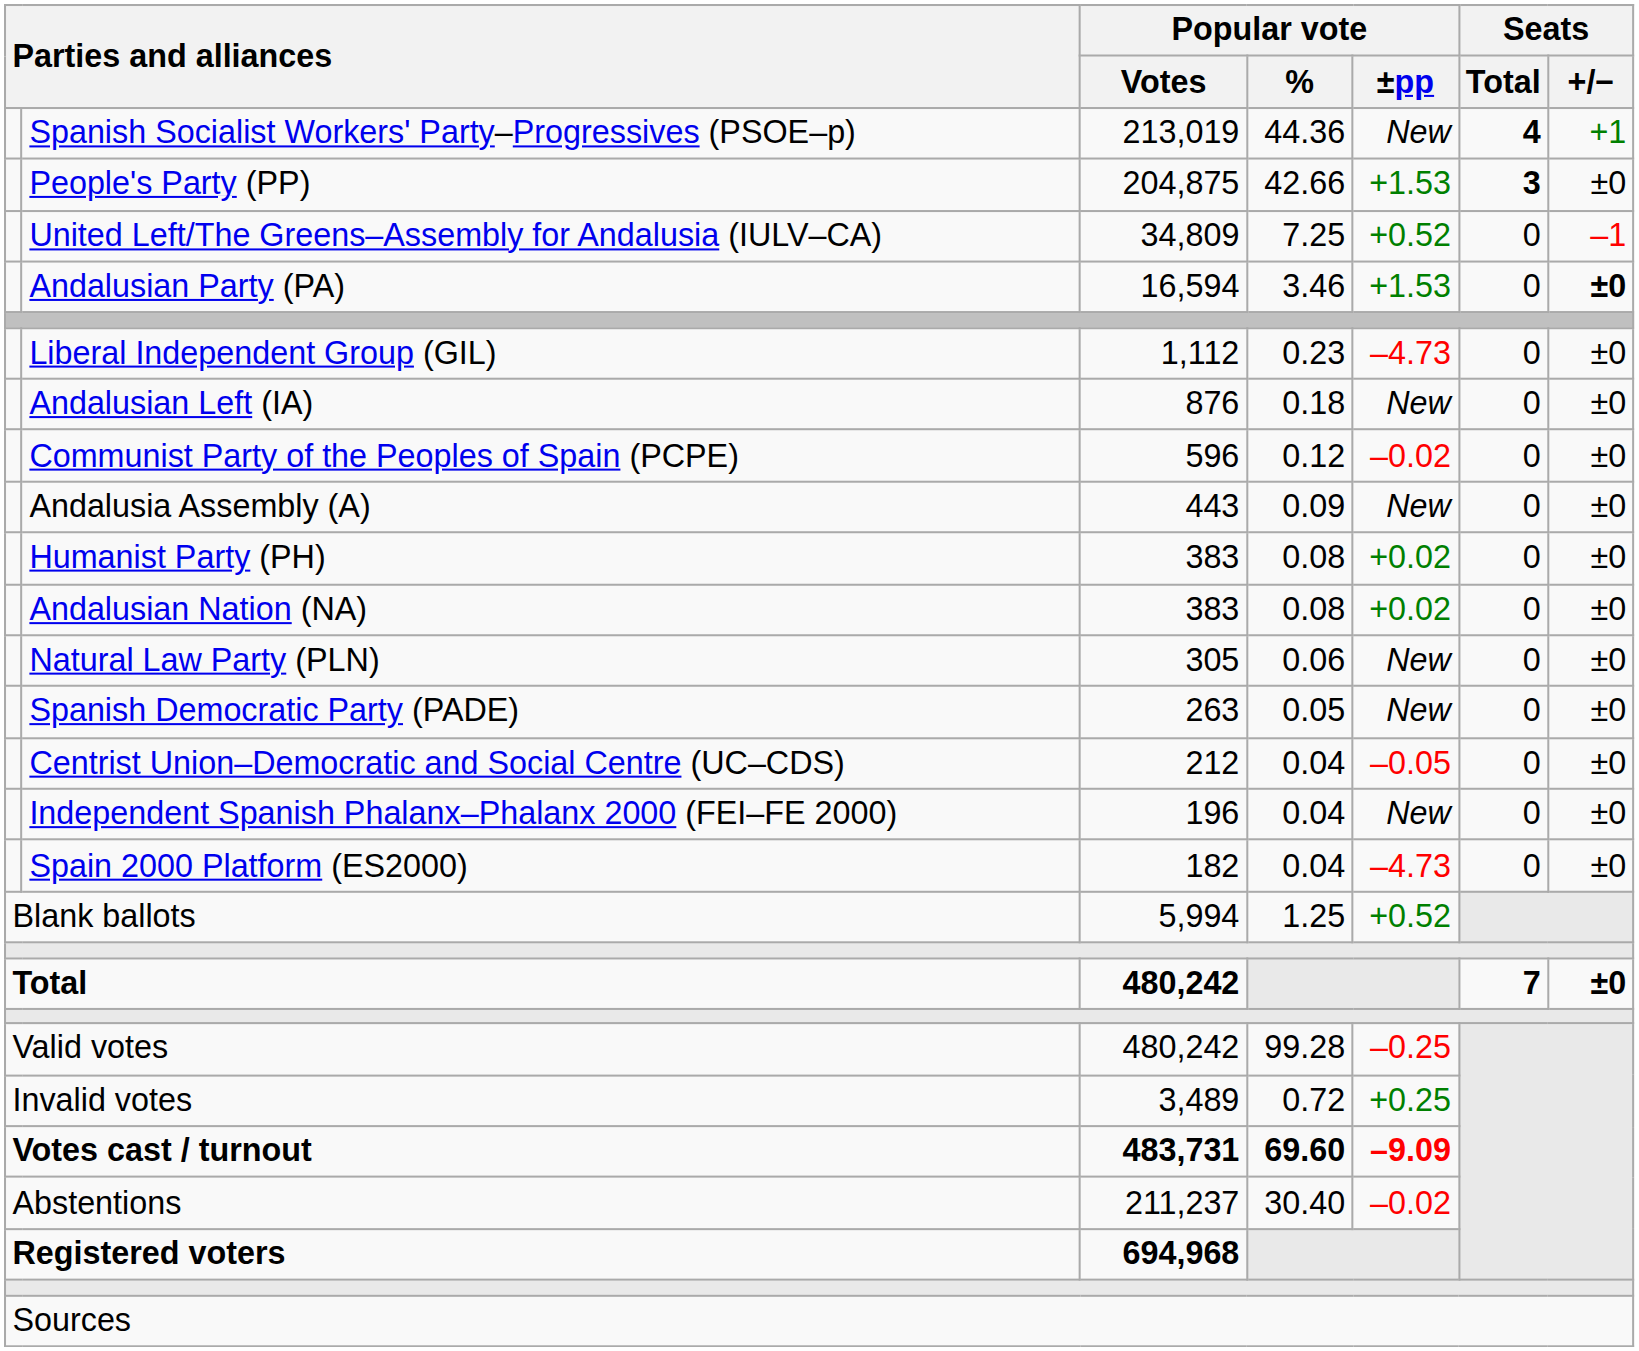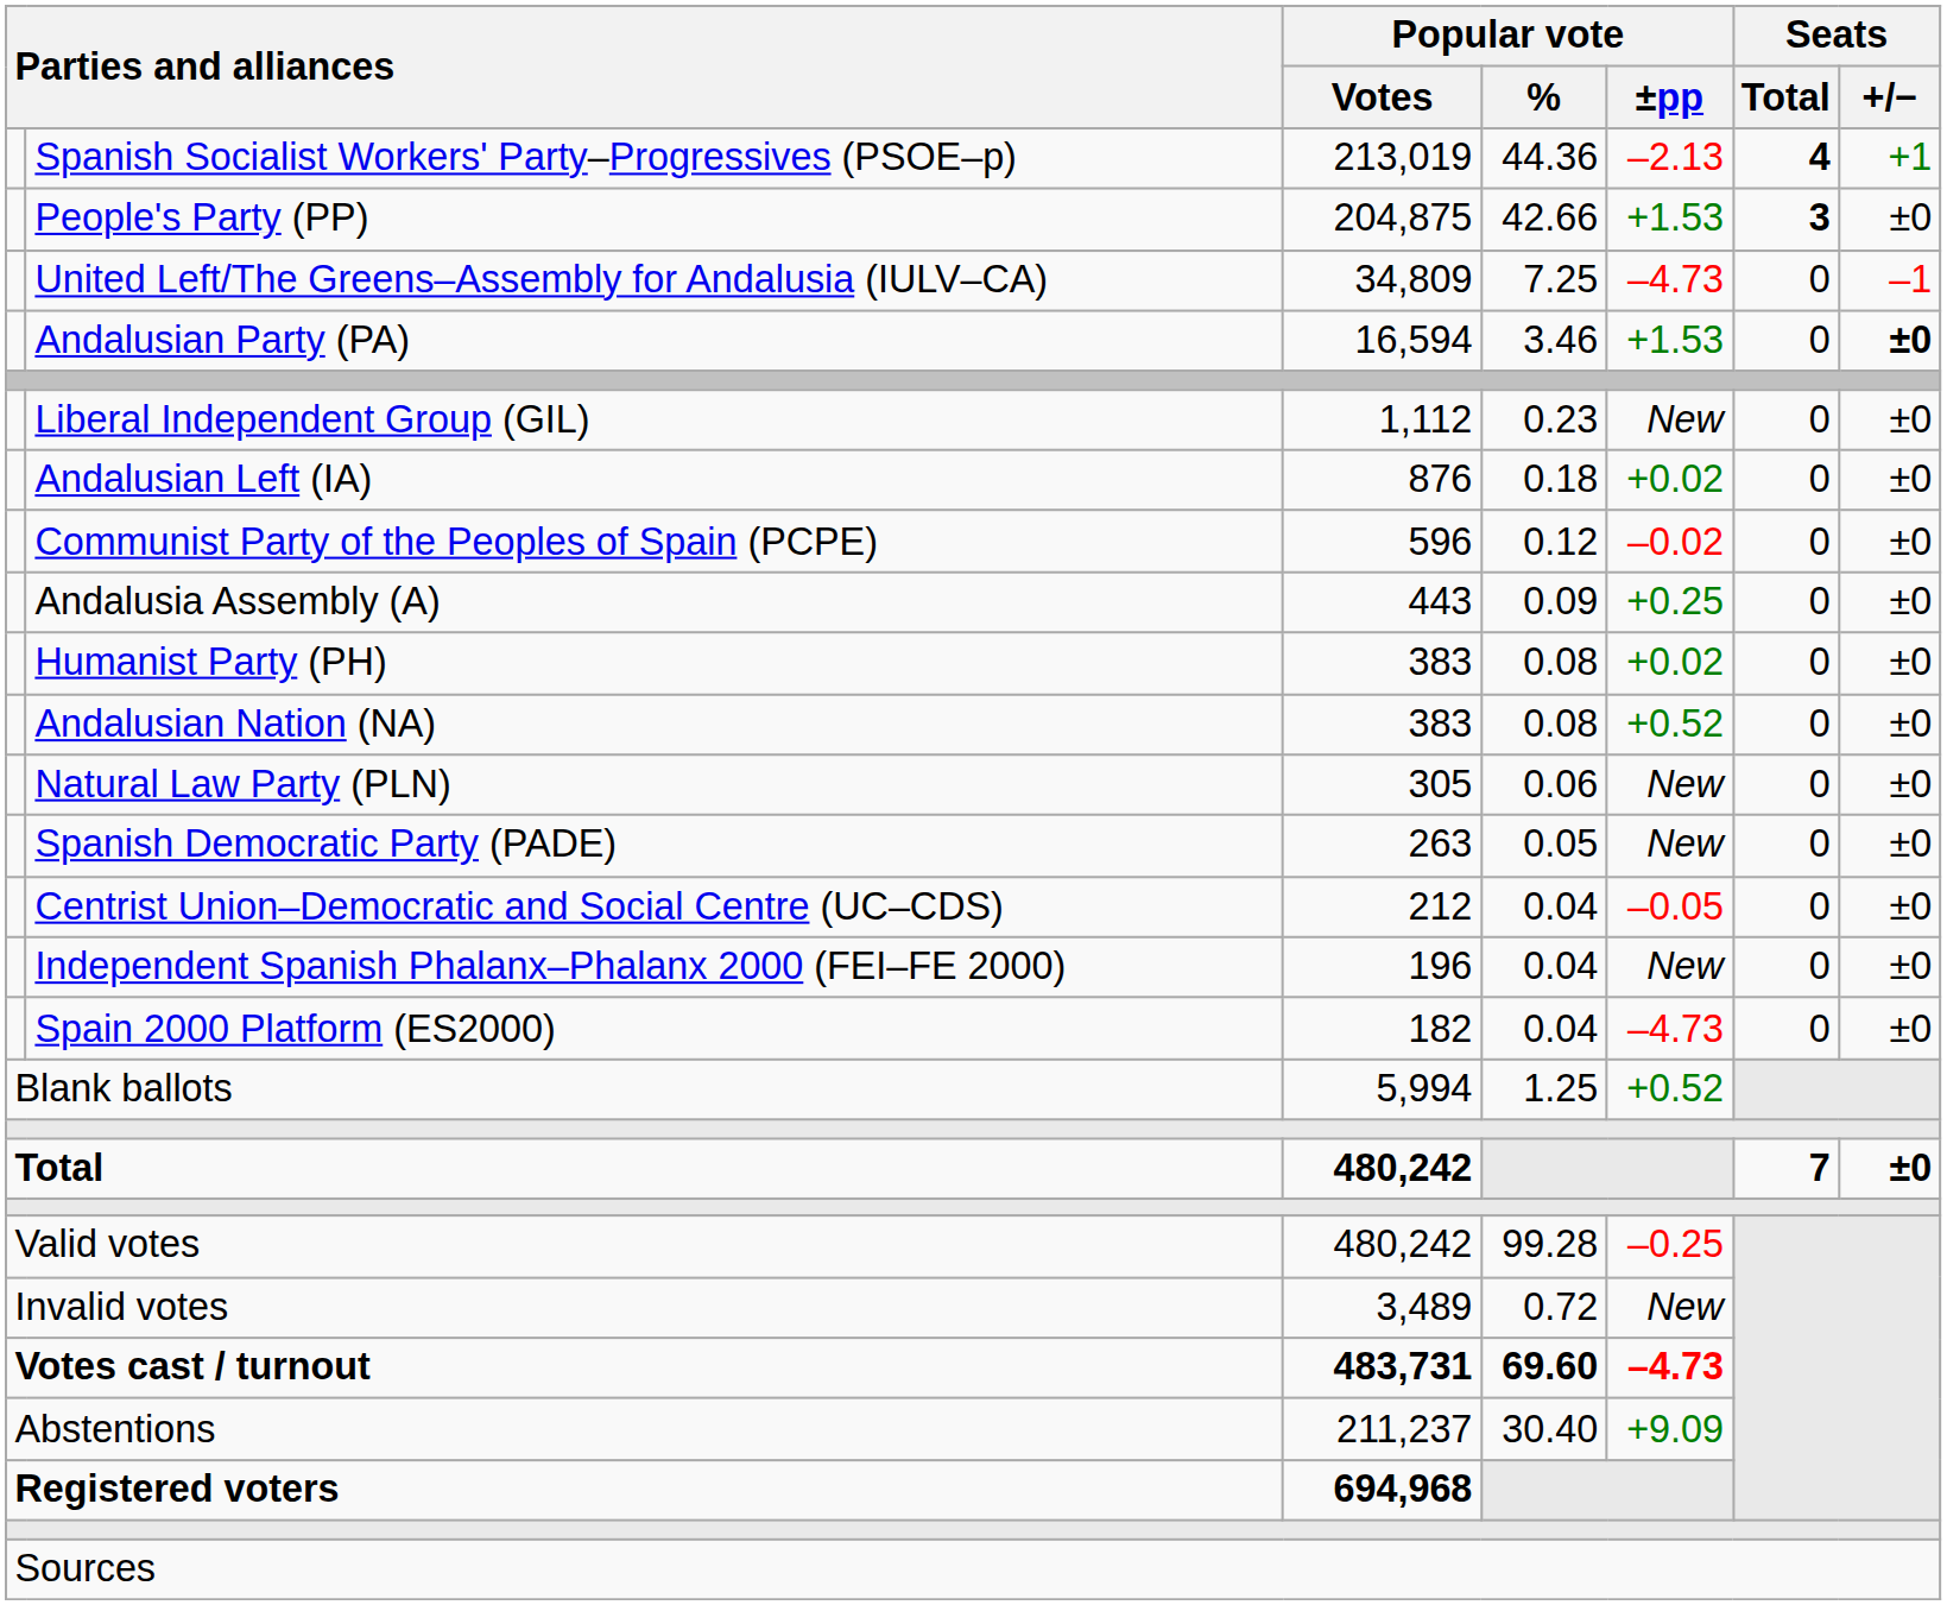Spanish Socialist Workers' Party–Progressives (PSOE–p) | Popular vote / ±pp: New -> –2.13
United Left/The Greens–Assembly for Andalusia (IULV–CA) | Popular vote / ±pp: +0.52 -> –4.73
Liberal Independent Group (GIL) | Popular vote / ±pp: –4.73 -> New
Andalusian Left (IA) | Popular vote / ±pp: New -> +0.02
Andalusia Assembly (A) | Popular vote / ±pp: New -> +0.25
Andalusian Nation (NA) | Popular vote / ±pp: +0.02 -> +0.52
Invalid votes | Popular vote / ±pp: +0.25 -> New
Votes cast / turnout | Popular vote / ±pp: –9.09 -> –4.73
Abstentions | Popular vote / ±pp: –0.02 -> +9.09
